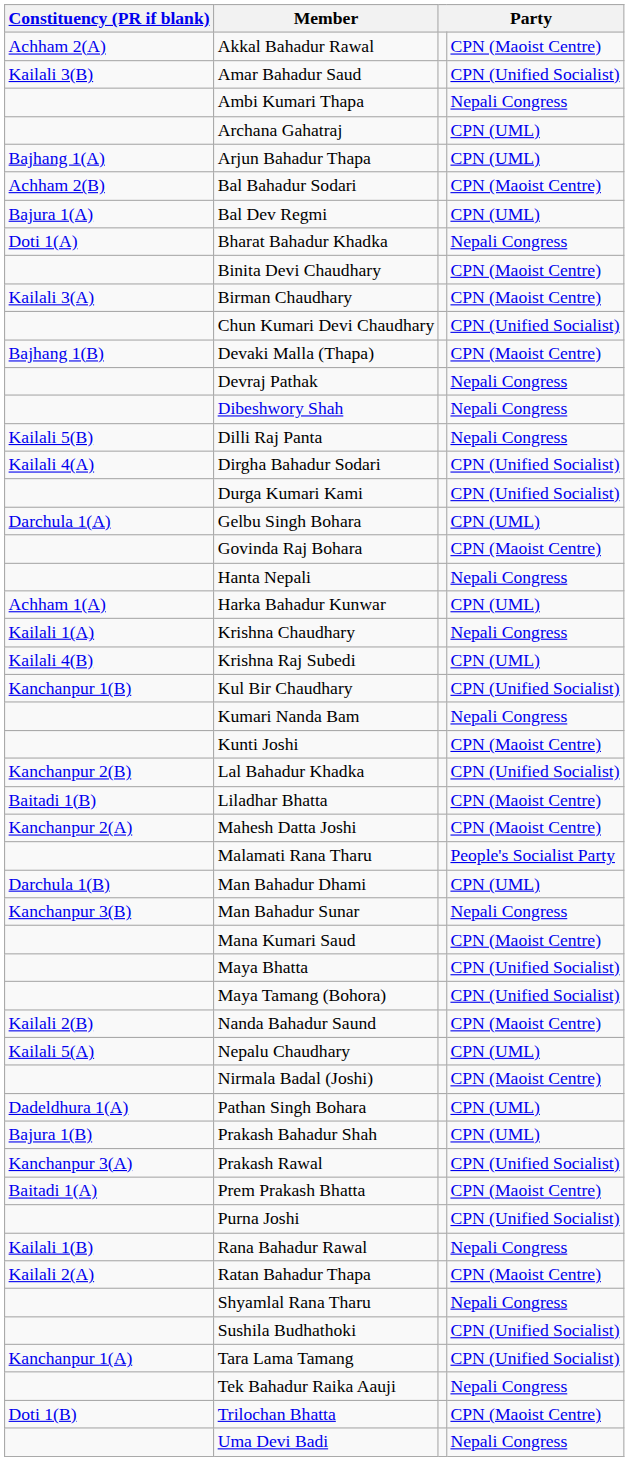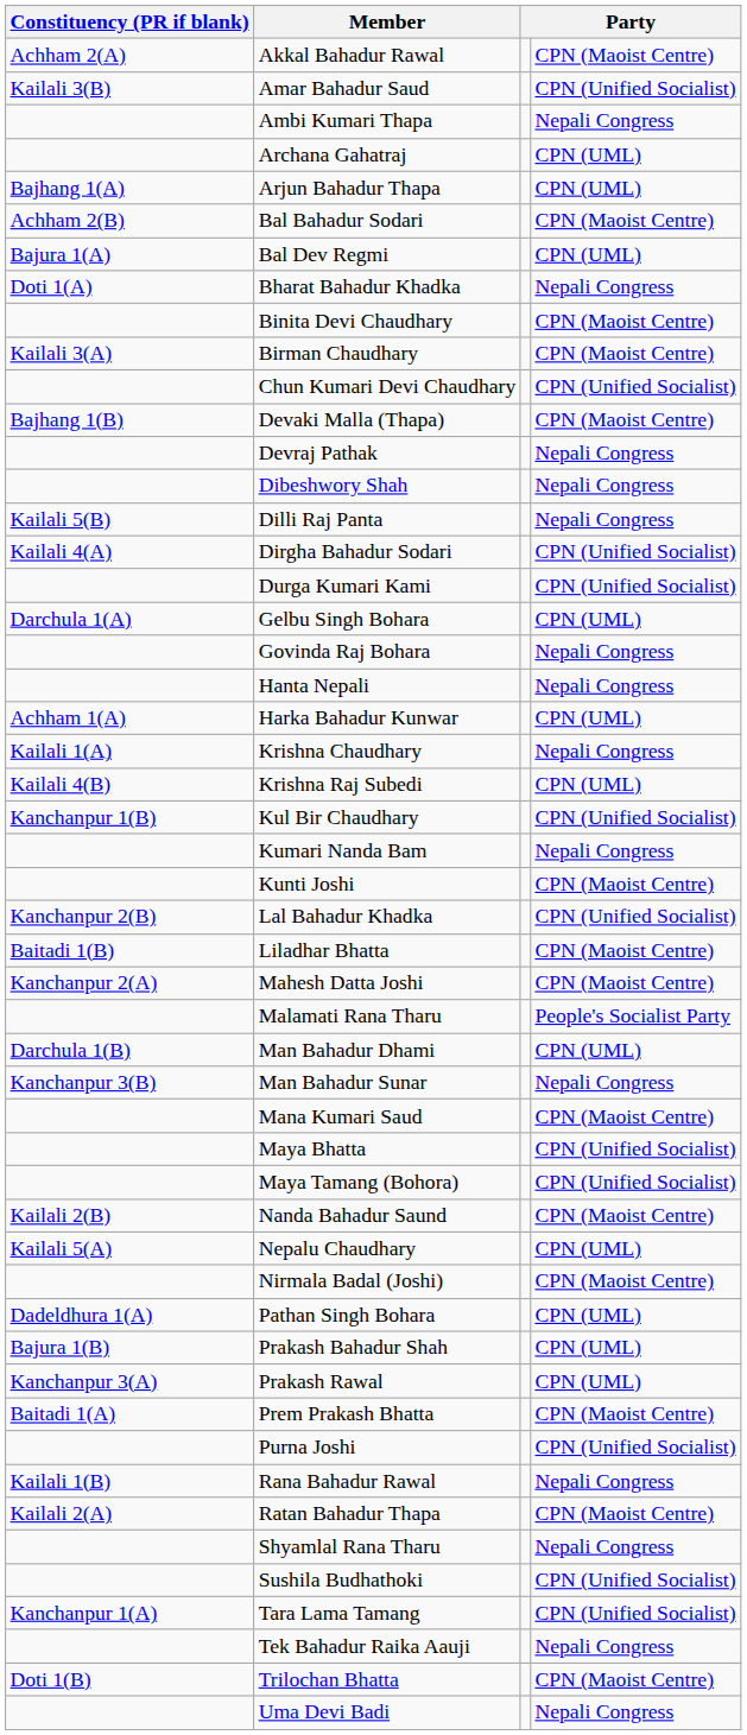Govinda Raj Bohara | column 4: CPN (Maoist Centre) -> Nepali Congress
Prakash Rawal | column 4: CPN (Unified Socialist) -> CPN (UML)
